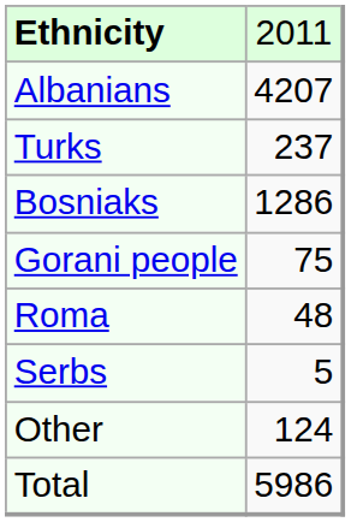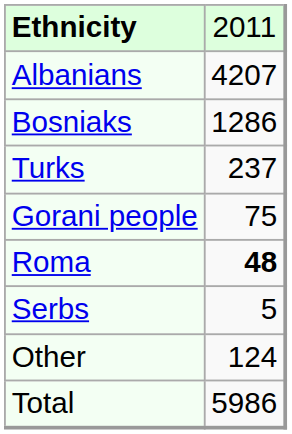rows swapped: Bosniaks <-> Turks
Roma | column 2: normal -> bold
